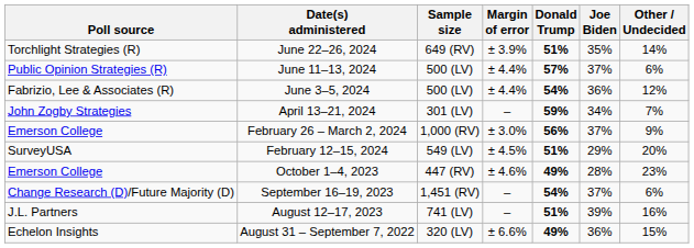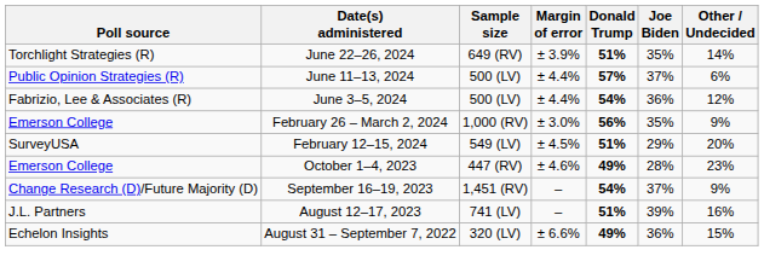- row: John Zogby Strategies | April 13–21, 2024 | 301 (LV) | – | 59% | 34% | 7%
February 26 – March 2, 2024 | Joe Biden: 37% -> 35%
September 16–19, 2023 | Other / Undecided: 6% -> 9%
